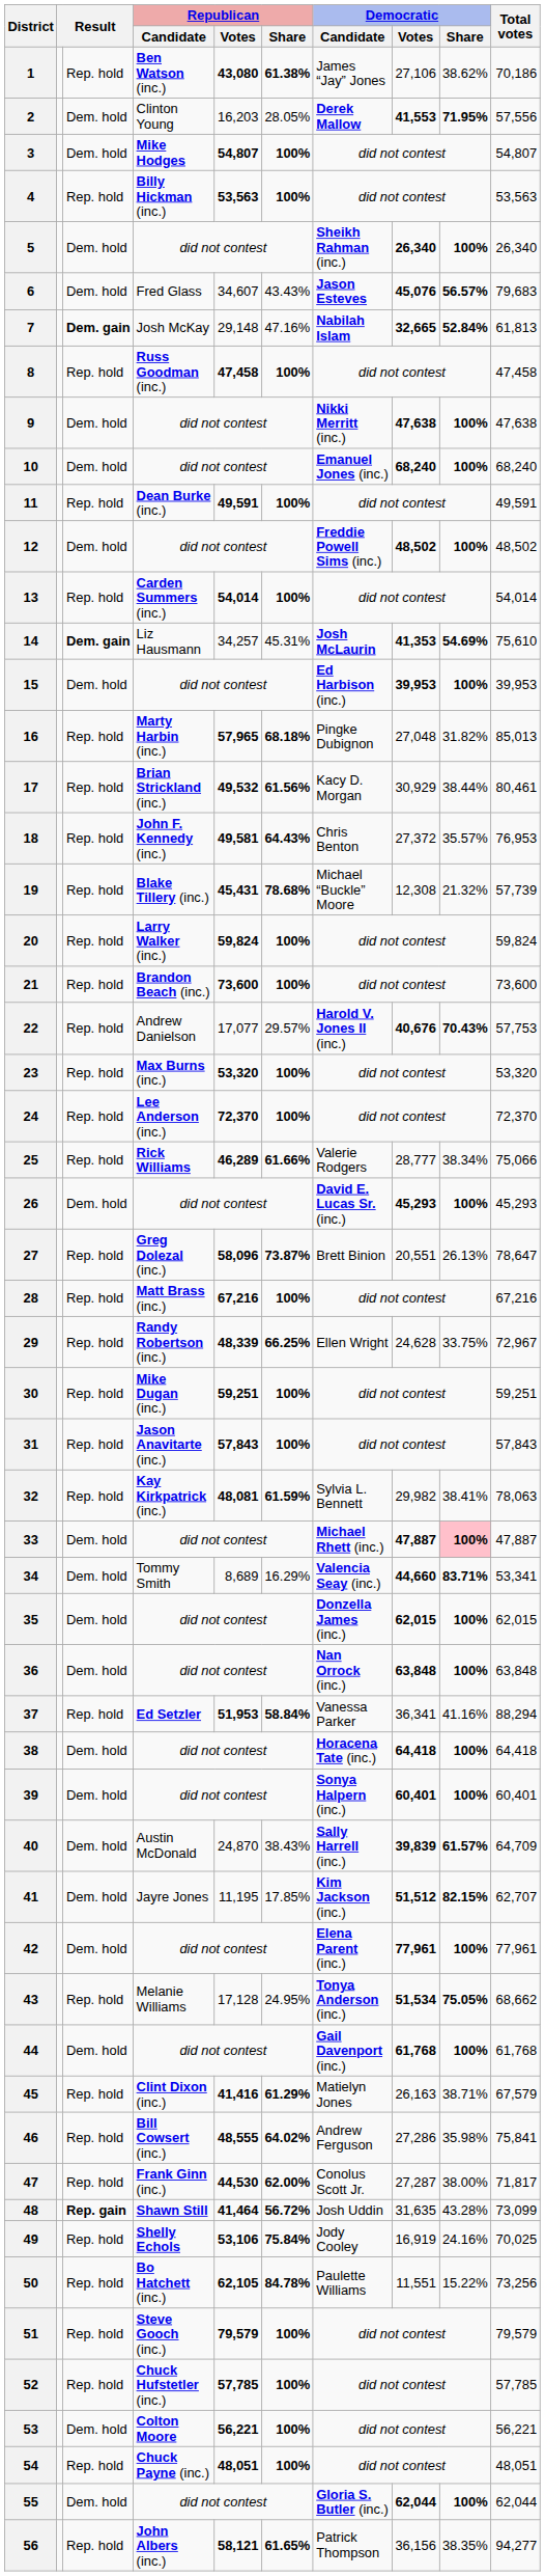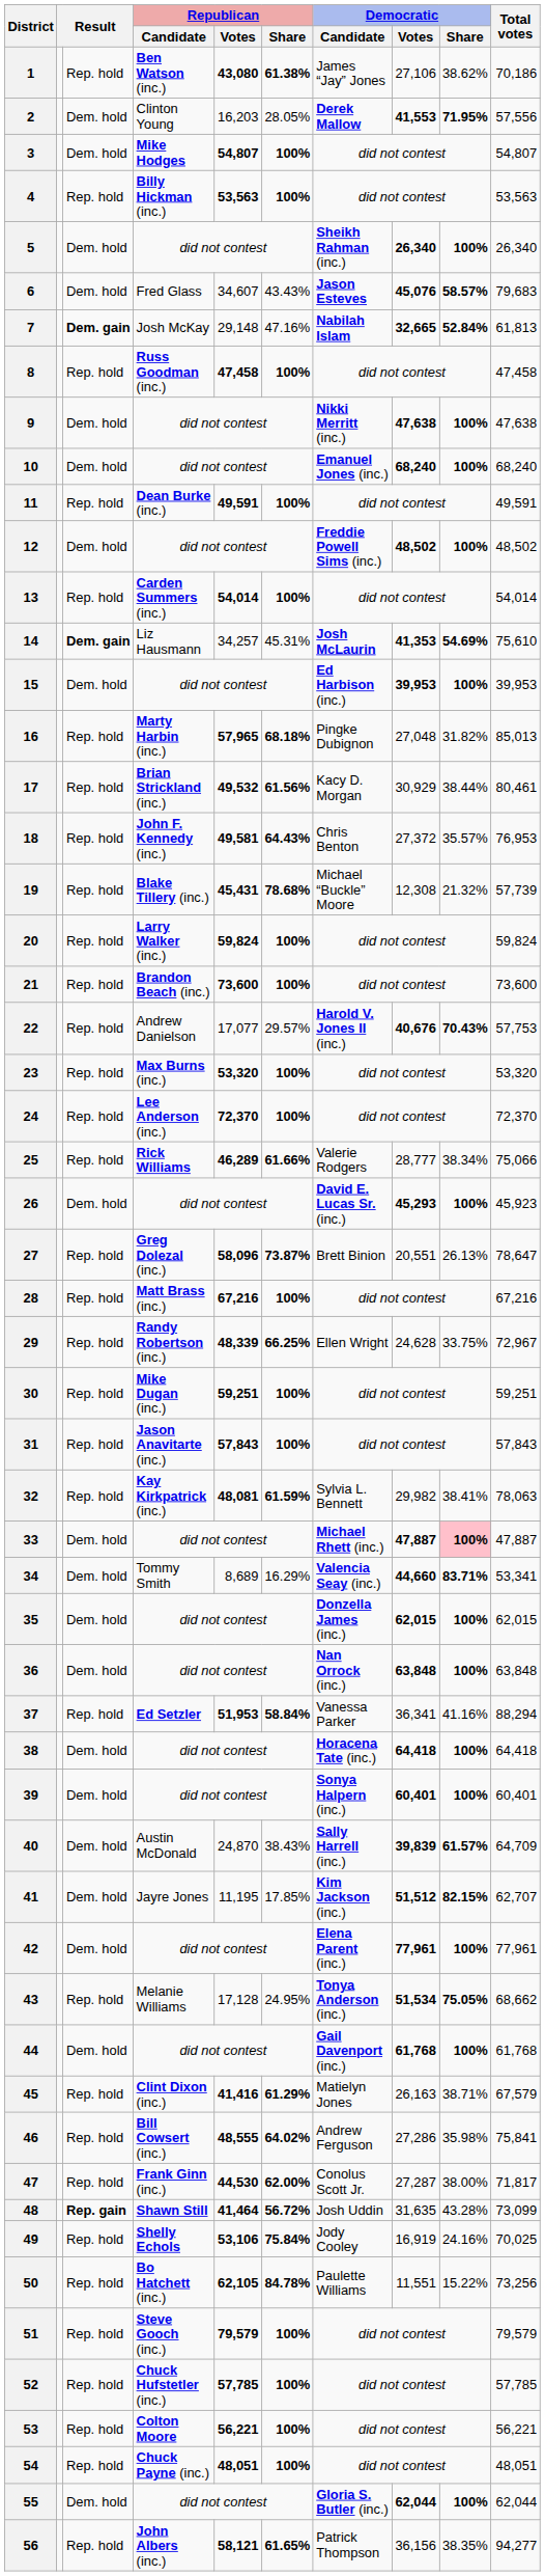6 | Democratic / Share: 56.57% -> 58.57%
26 | Total votes: 45,293 -> 45,923
53 | column 3: Dem. hold -> Rep. hold
